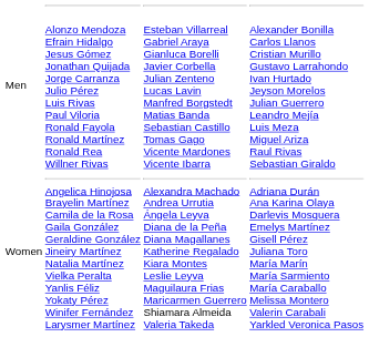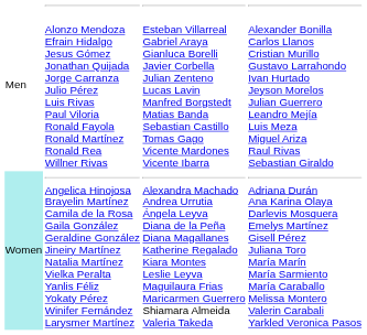Women | column 1: no background -> paleturquoise background
